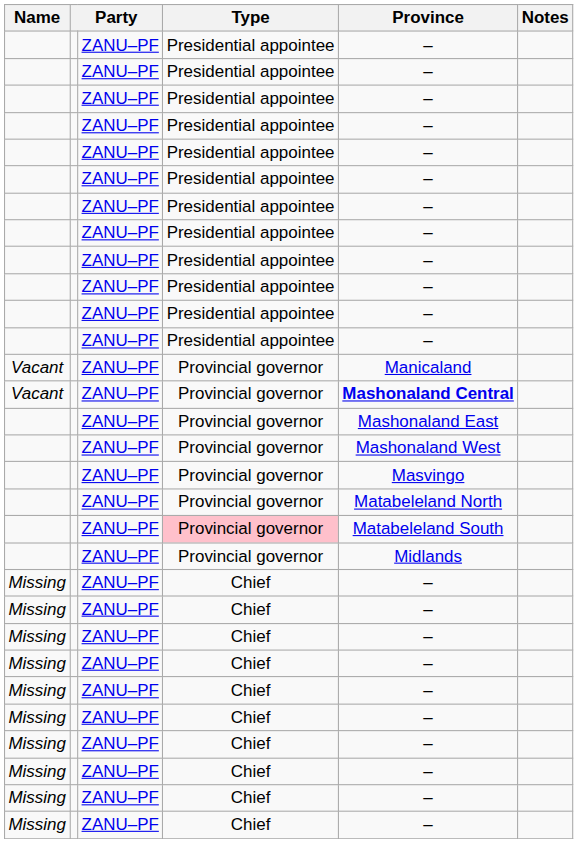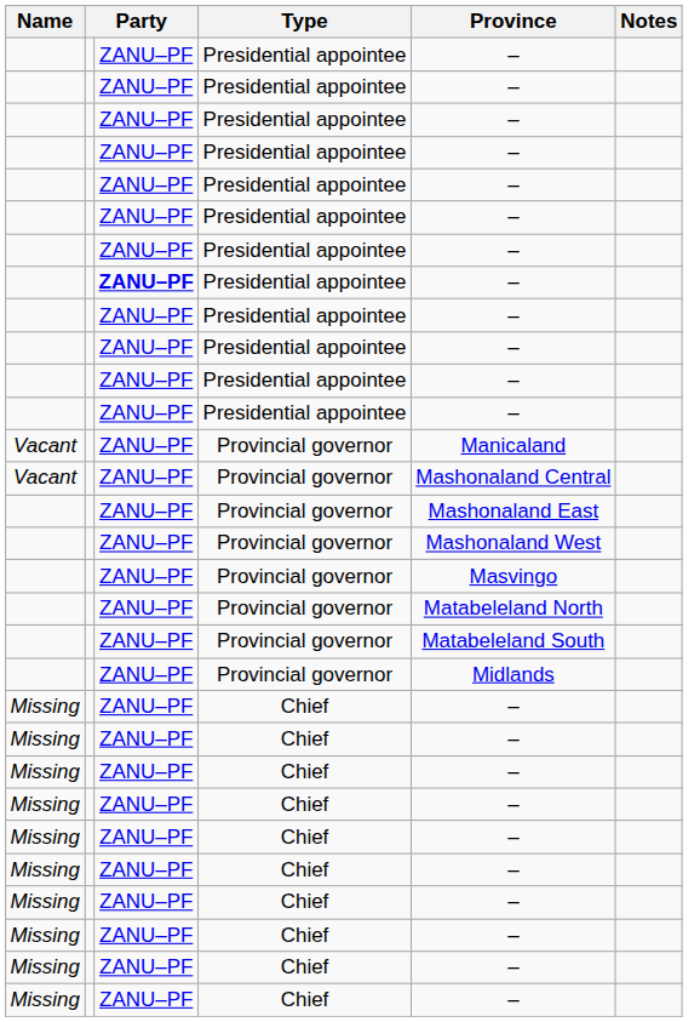row 9 | column 3: normal -> bold
row 15 | Province: bold -> normal
row 20 | Type: pink background -> no background
